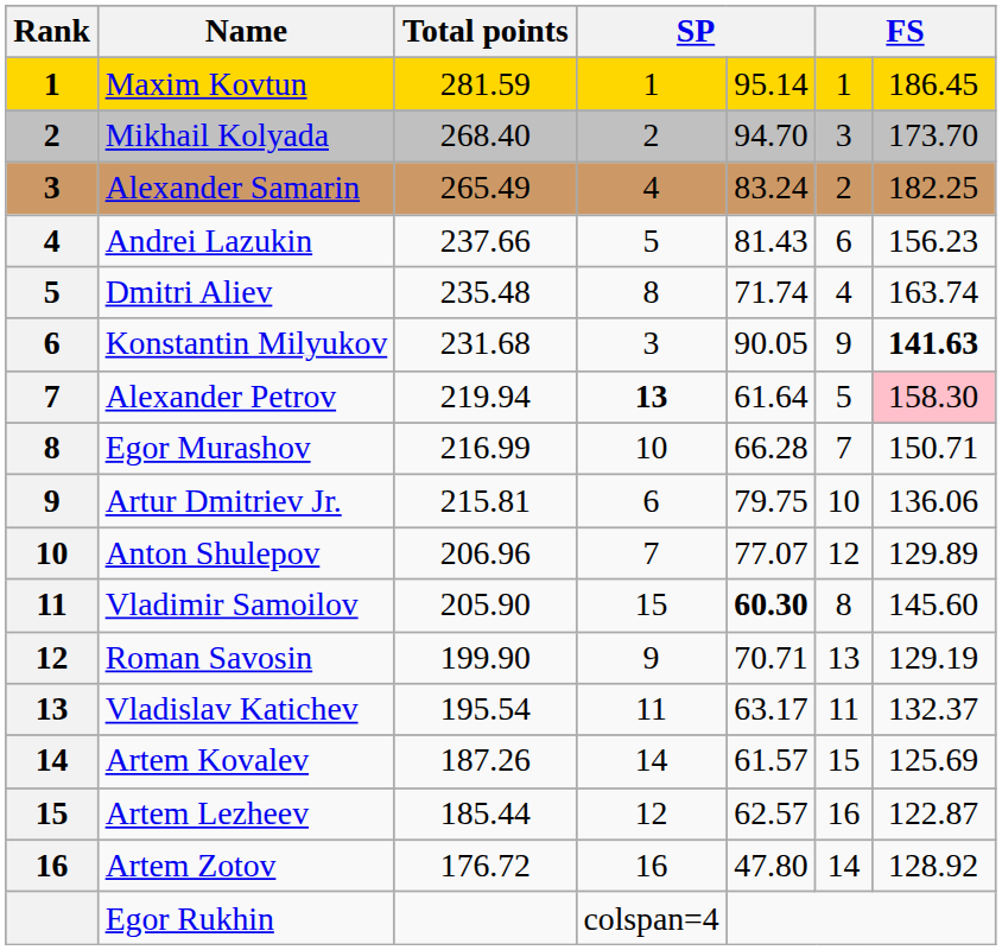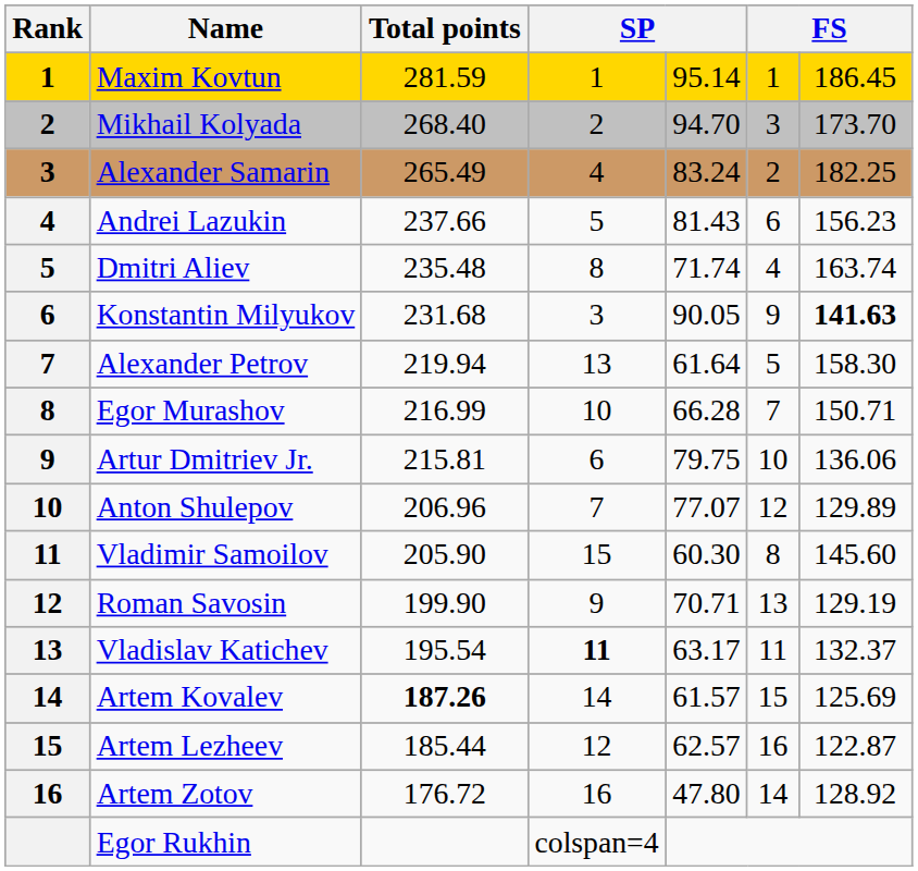Alexander Petrov | column 4: bold -> normal
Alexander Petrov | column 7: pink background -> no background
Vladimir Samoilov | column 5: bold -> normal
Vladislav Katichev | column 4: normal -> bold
Artem Kovalev | Total points: normal -> bold
